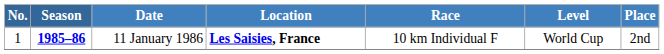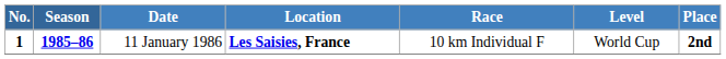11 January 1986 | No.: normal -> bold
11 January 1986 | Place: normal -> bold
